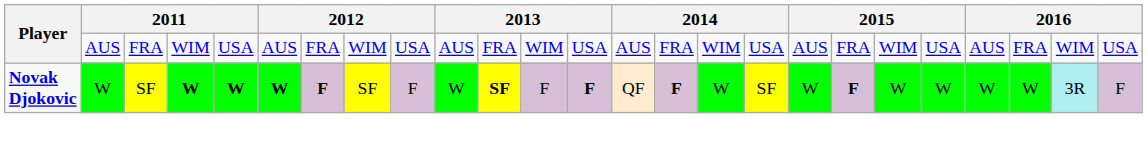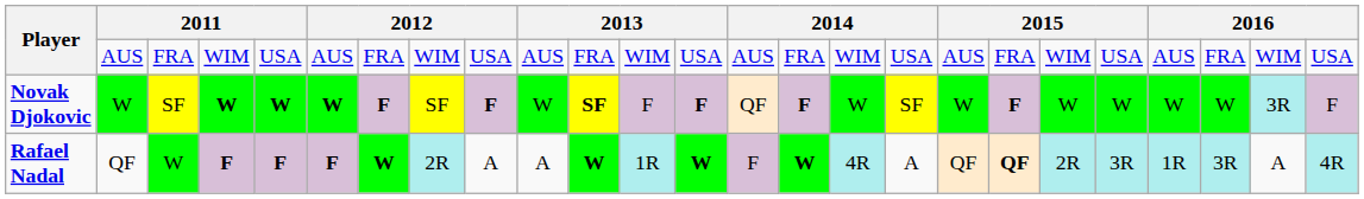Novak Djokovic | column 9: normal -> bold
+ row: Rafael Nadal | QF | W | F | F | F | W | 2R | A | A | W | 1R | W | F | W | 4R | A | QF | QF | 2R | 3R | 1R | 3R | A | 4R
